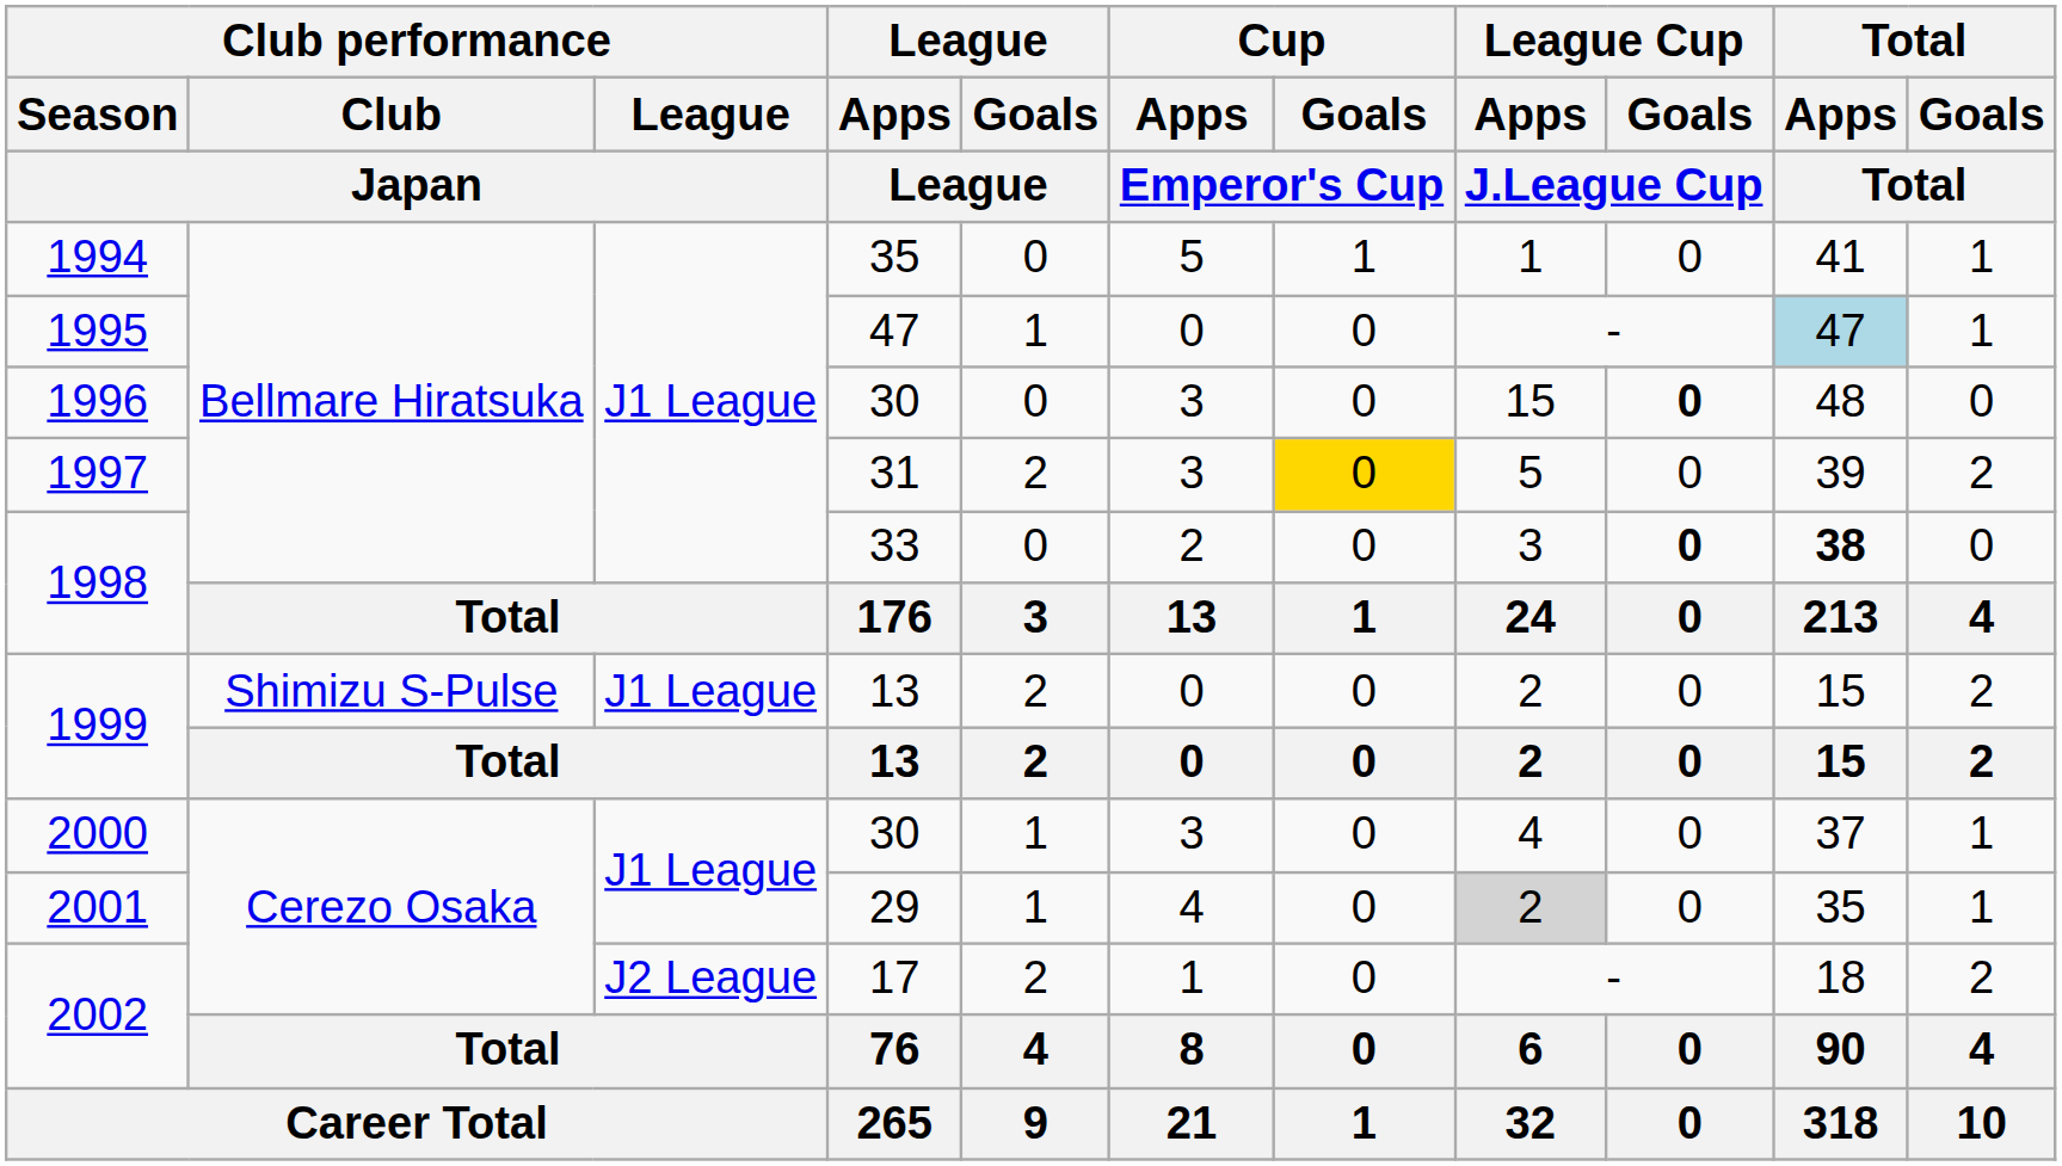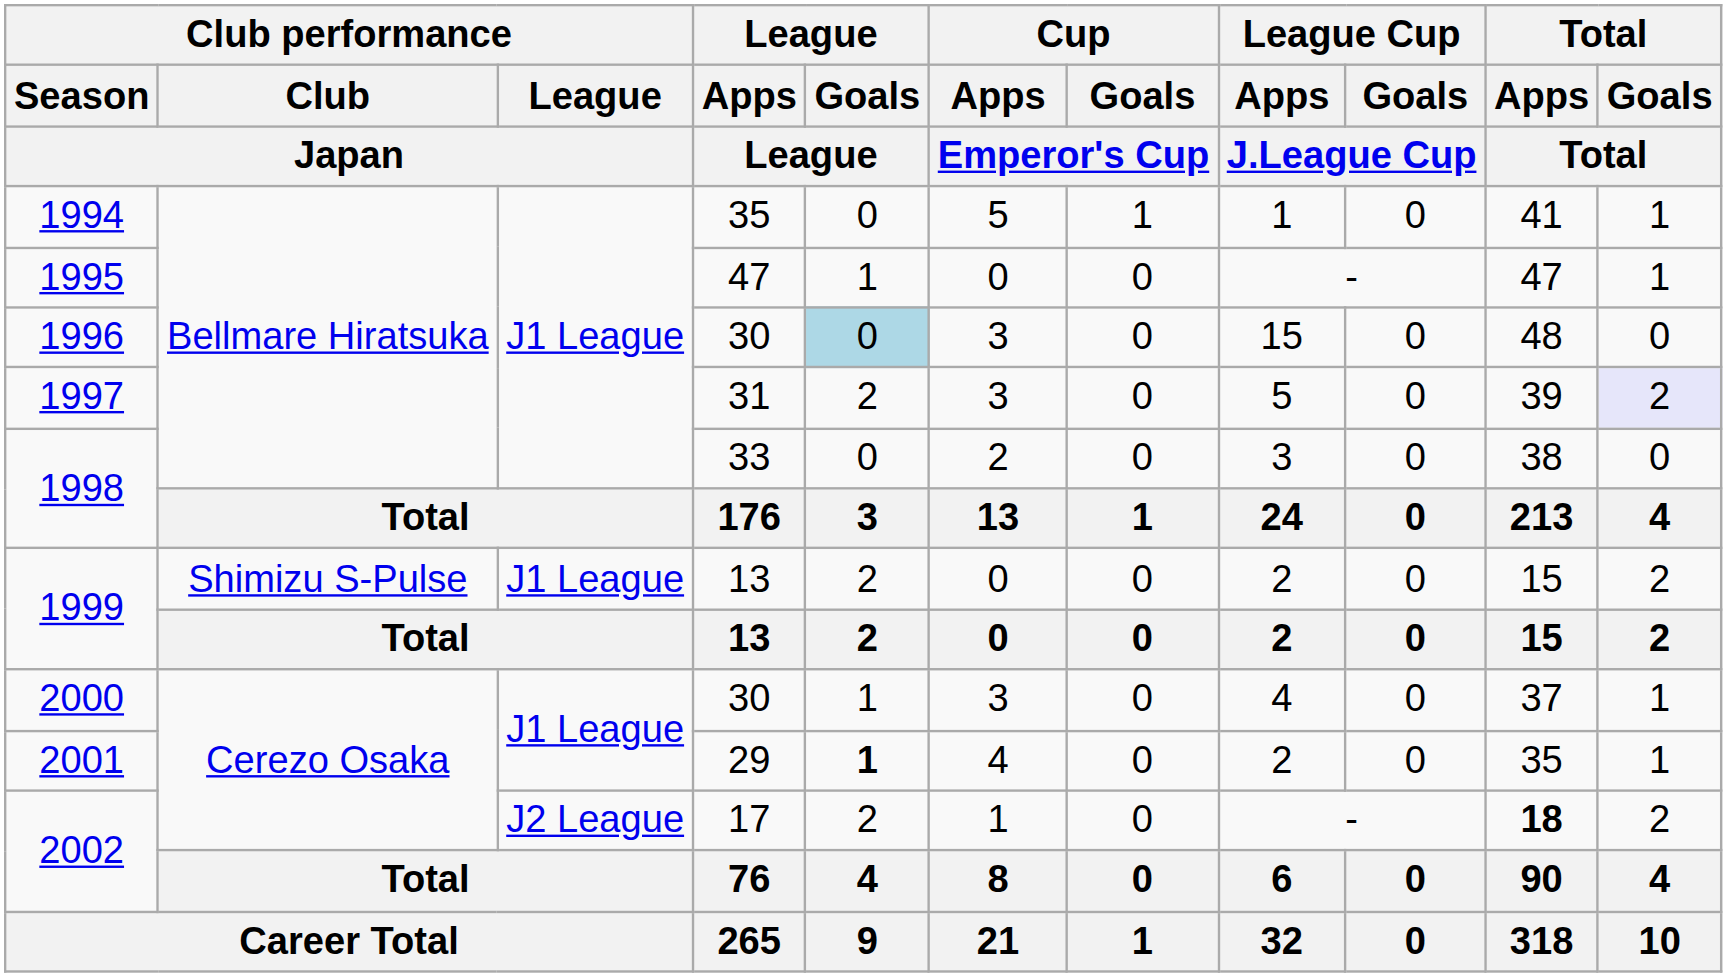1995 | Total / Apps / Total: lightblue background -> no background
1996 | League / Goals / League: no background -> lightblue background
1996 | League Cup / Goals / J.League Cup: bold -> normal
1997 | Cup / Goals / Emperor's Cup: gold background -> no background
1997 | Total / Goals / Total: no background -> lavender background
1998 / 33 | League Cup / Goals / J.League Cup: bold -> normal
1998 / 33 | Total / Apps / Total: bold -> normal
2001 | League / Goals / League: normal -> bold
2001 | League Cup / Apps / J.League Cup: lightgrey background -> no background
2002 / 17 | Total / Apps / Total: normal -> bold
